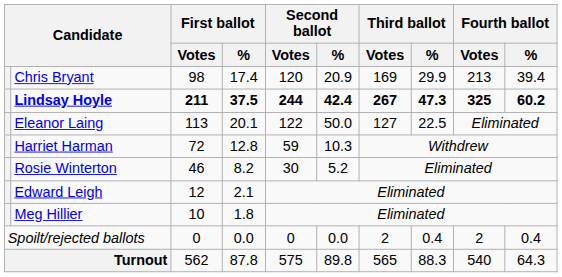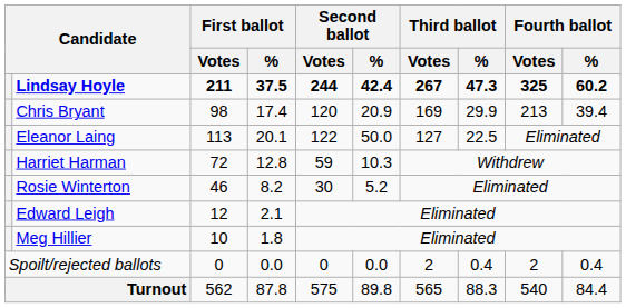rows swapped: Lindsay Hoyle <-> Chris Bryant
Turnout | Fourth ballot / %: 64.3 -> 84.4
